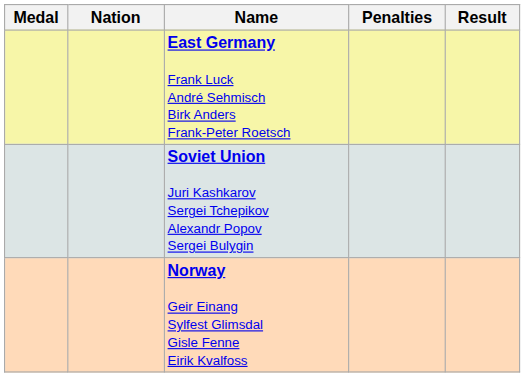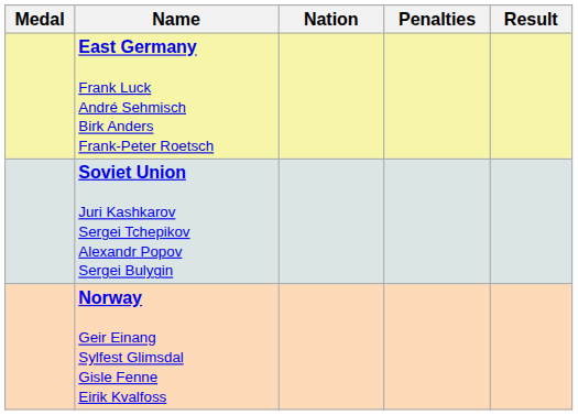columns swapped: Name <-> Nation
